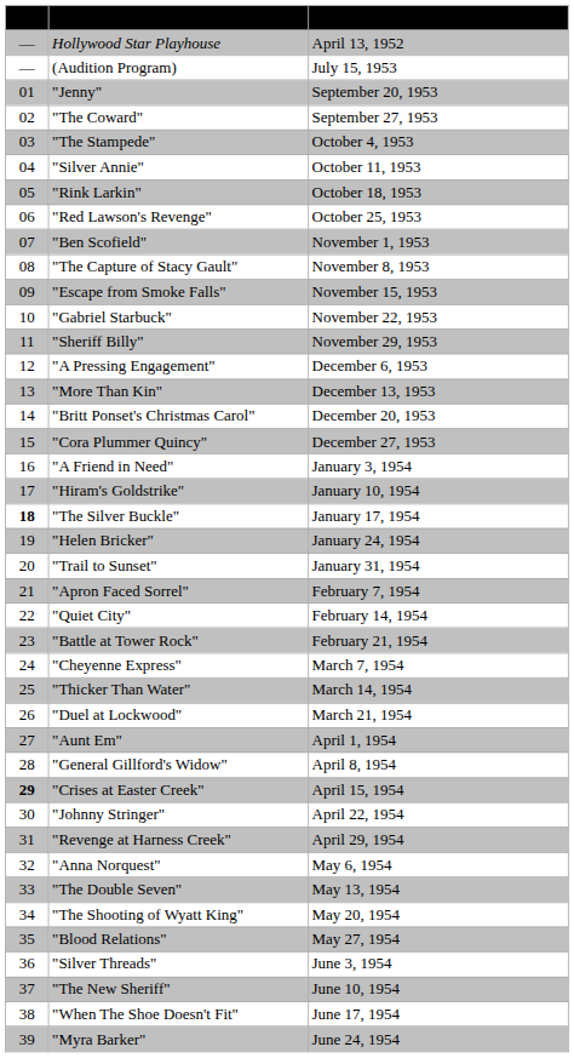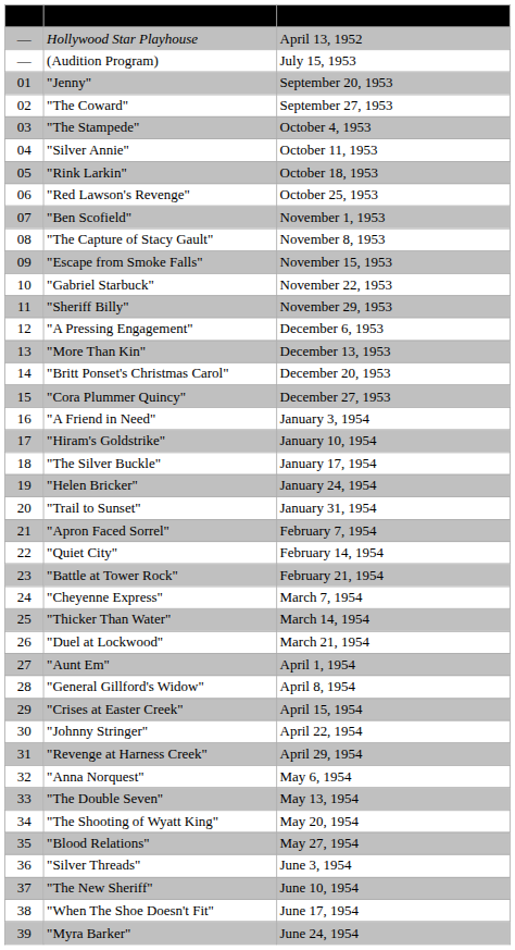"The Silver Buckle" | Ep #: bold -> normal
"Crises at Easter Creek" | Ep #: bold -> normal
